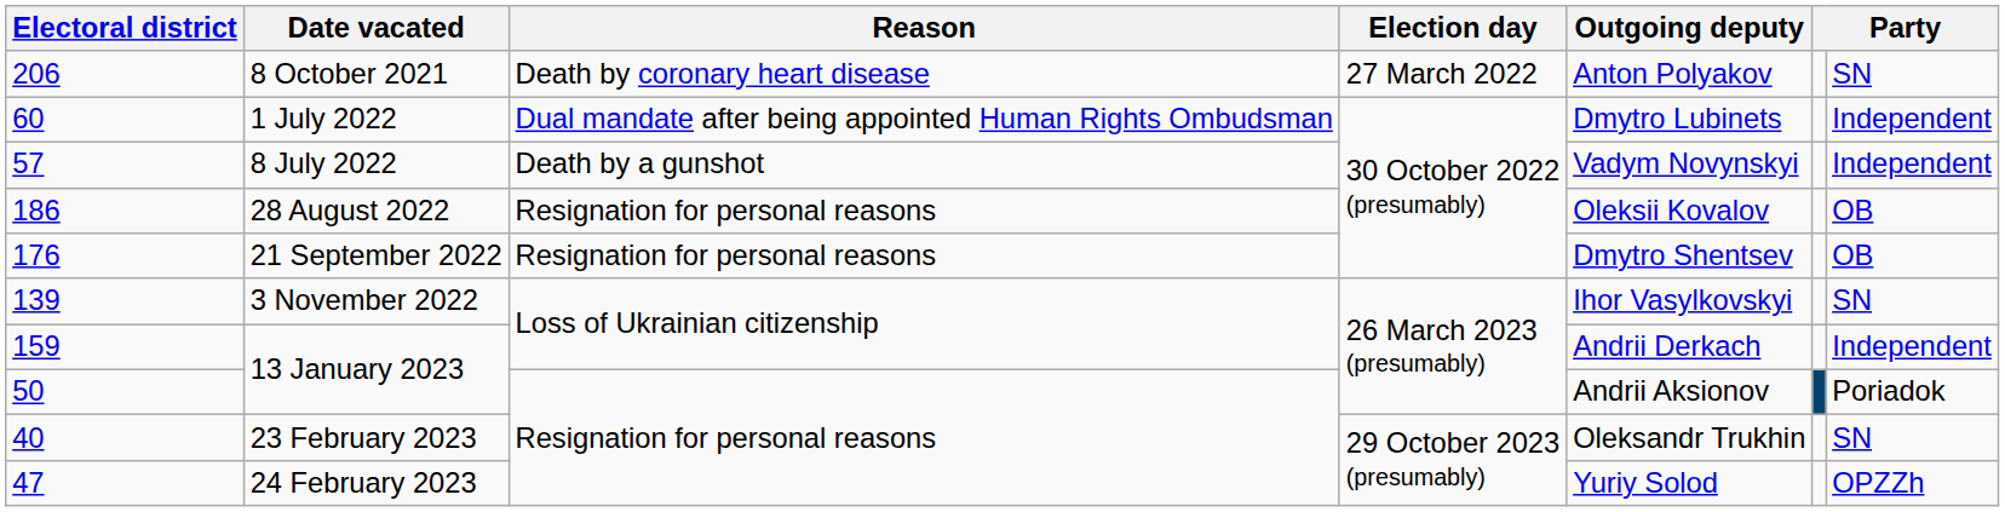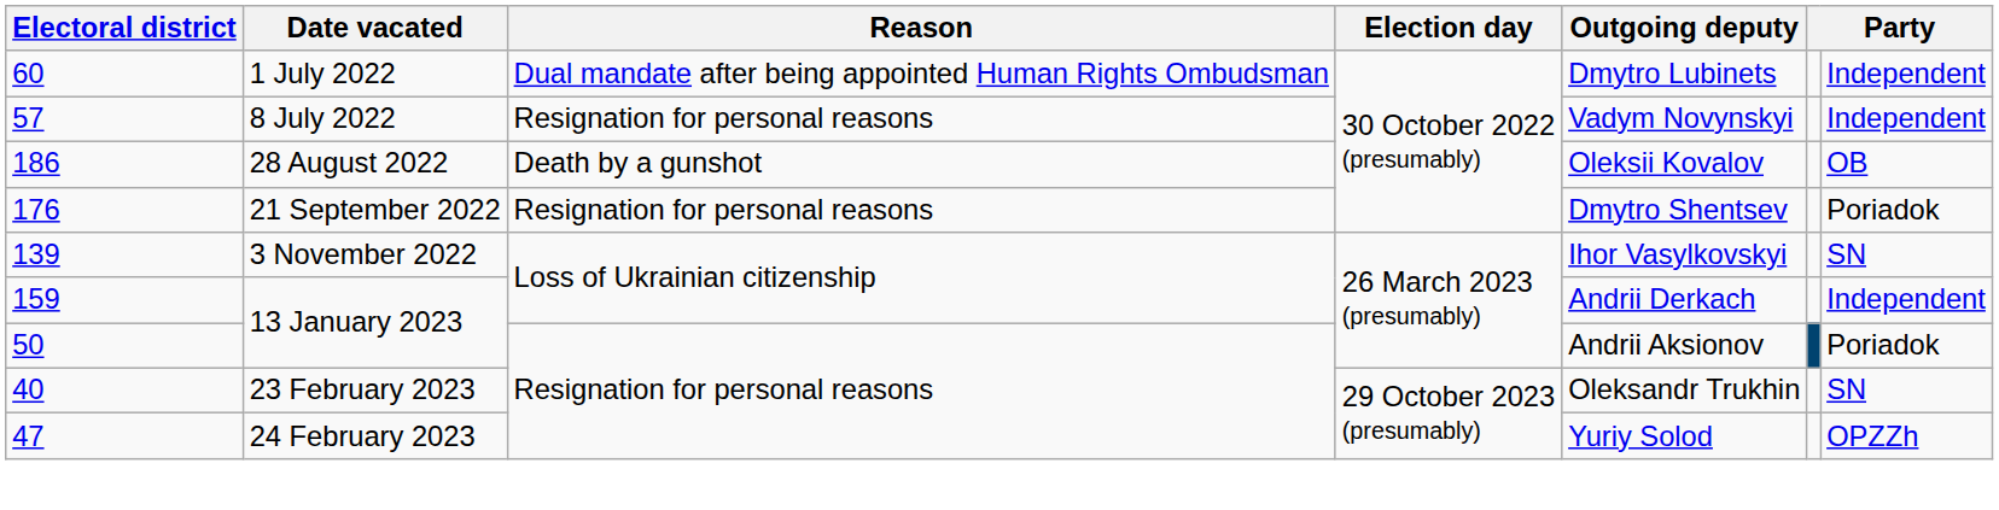- row: 206 | 8 October 2021 | Death by coronary heart disease | 27 March 2022 | Anton Polyakov | SN
8 July 2022 | Reason: Death by a gunshot -> Resignation for personal reasons
28 August 2022 | Reason: Resignation for personal reasons -> Death by a gunshot
21 September 2022 | column 7: OB -> Poriadok
